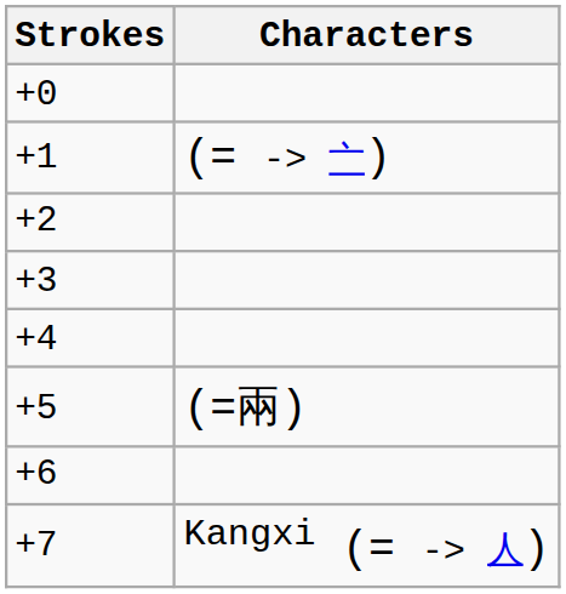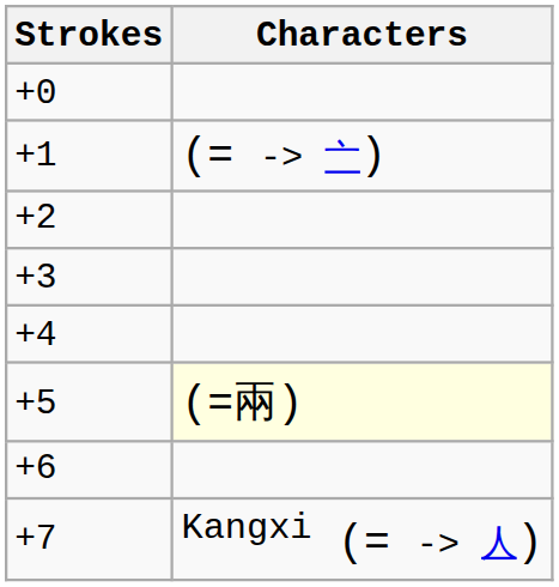+5 | Characters: no background -> lightyellow background
